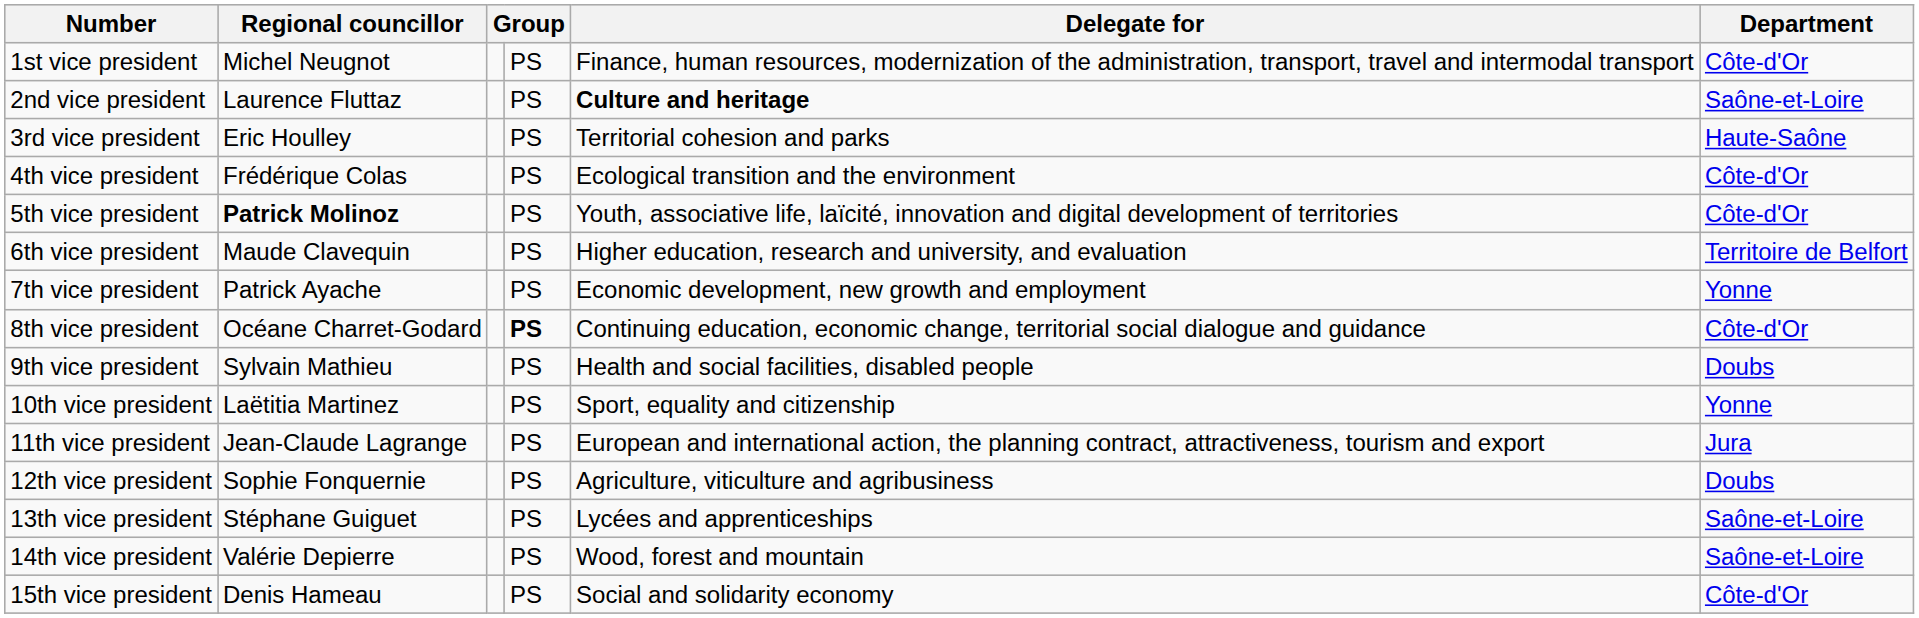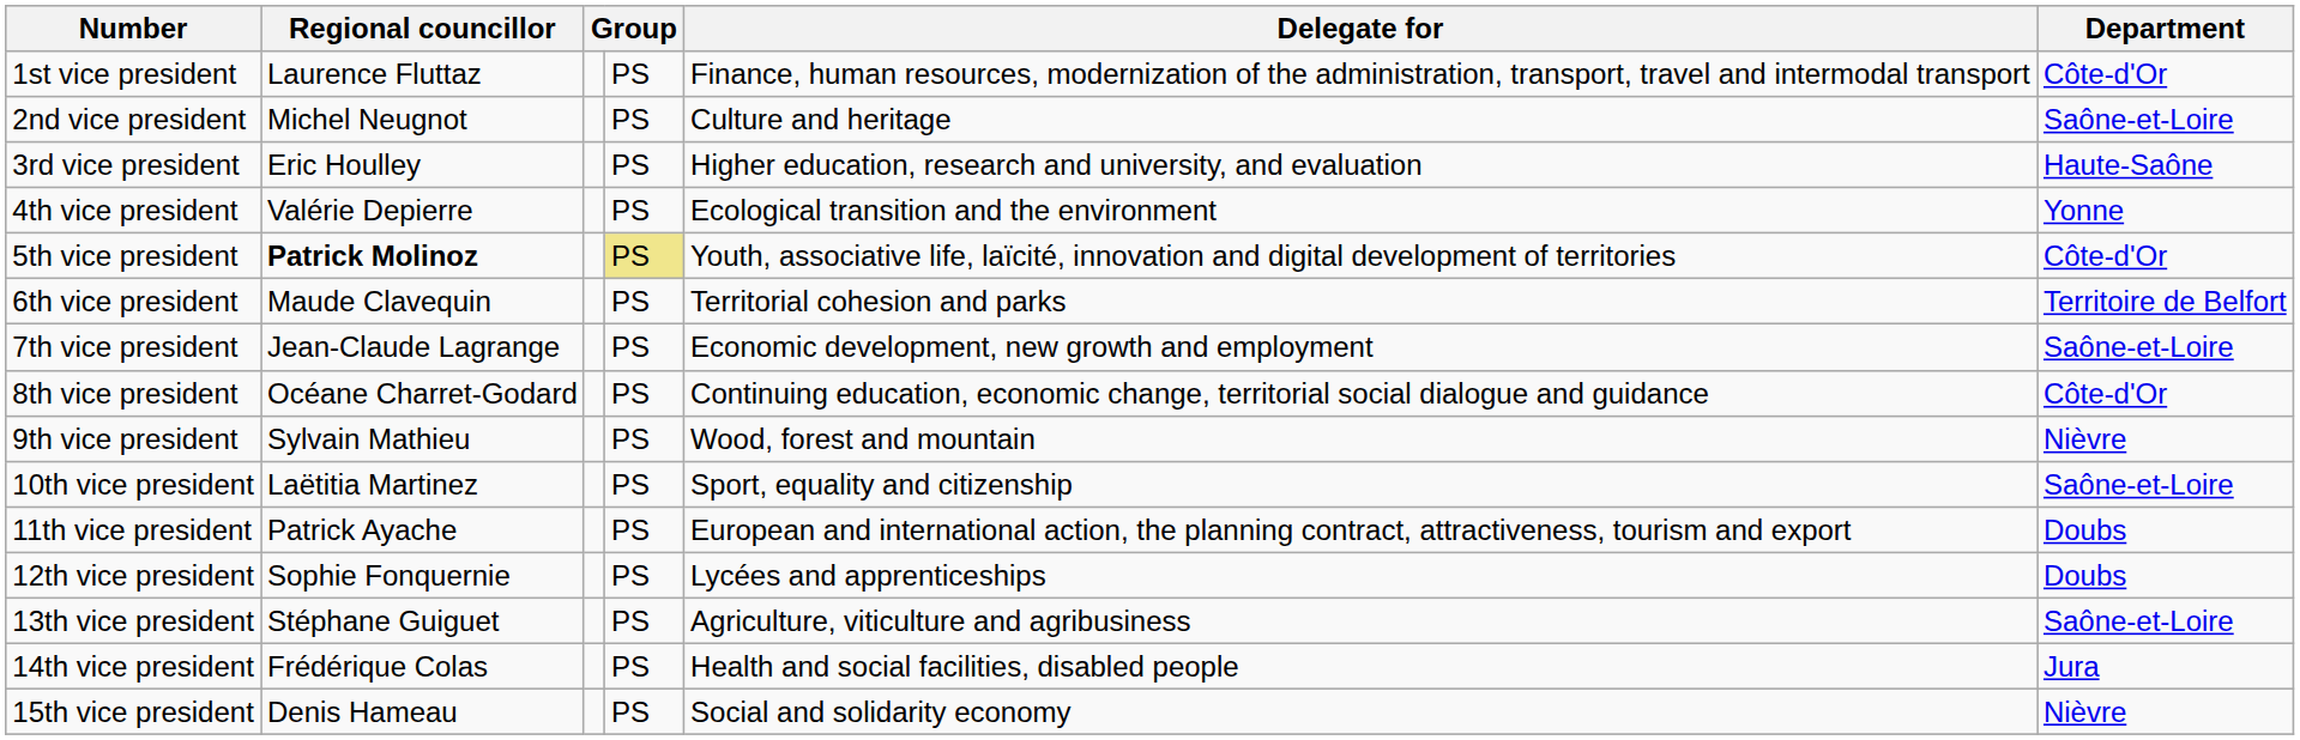1st vice president | Regional councillor: Michel Neugnot -> Laurence Fluttaz
2nd vice president | Regional councillor: Laurence Fluttaz -> Michel Neugnot
2nd vice president | Delegate for: bold -> normal
3rd vice president | Delegate for: Territorial cohesion and parks -> Higher education, research and university, and evaluation
4th vice president | Regional councillor: Frédérique Colas -> Valérie Depierre
4th vice president | Department: Côte-d'Or -> Yonne
5th vice president | column 4: no background -> khaki background
6th vice president | Delegate for: Higher education, research and university, and evaluation -> Territorial cohesion and parks
7th vice president | Regional councillor: Patrick Ayache -> Jean-Claude Lagrange
7th vice president | Department: Yonne -> Saône-et-Loire
8th vice president | column 4: bold -> normal
9th vice president | Delegate for: Health and social facilities, disabled people -> Wood, forest and mountain
9th vice president | Department: Doubs -> Nièvre
10th vice president | Department: Yonne -> Saône-et-Loire
11th vice president | Regional councillor: Jean-Claude Lagrange -> Patrick Ayache
11th vice president | Department: Jura -> Doubs
12th vice president | Delegate for: Agriculture, viticulture and agribusiness -> Lycées and apprenticeships
13th vice president | Delegate for: Lycées and apprenticeships -> Agriculture, viticulture and agribusiness
14th vice president | Regional councillor: Valérie Depierre -> Frédérique Colas
14th vice president | Delegate for: Wood, forest and mountain -> Health and social facilities, disabled people
14th vice president | Department: Saône-et-Loire -> Jura
15th vice president | Department: Côte-d'Or -> Nièvre
